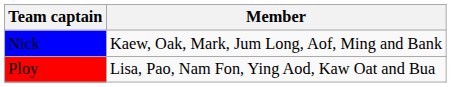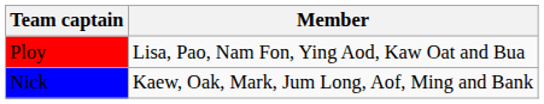rows swapped: Ploy <-> Nick
